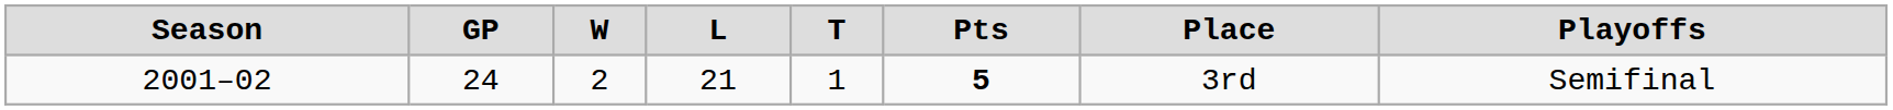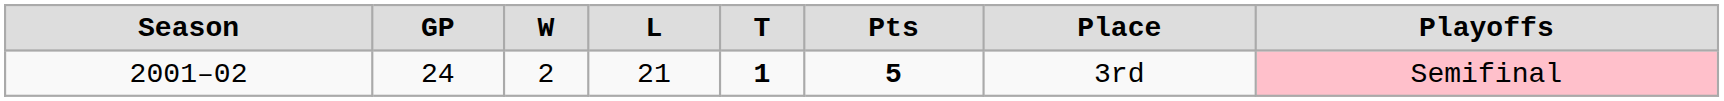2001–02 | column 5: normal -> bold
2001–02 | column 8: no background -> pink background
